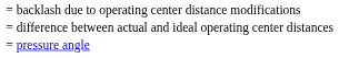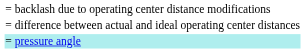= pressure angle | column 1: no background -> paleturquoise background
